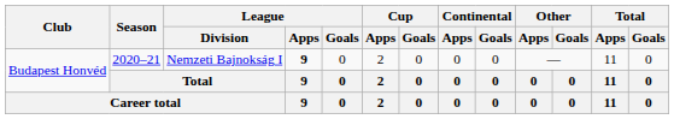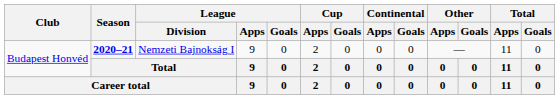Budapest Honvéd / Nemzeti Bajnokság I | Season: normal -> bold
Budapest Honvéd / Nemzeti Bajnokság I | League / Apps: bold -> normal
